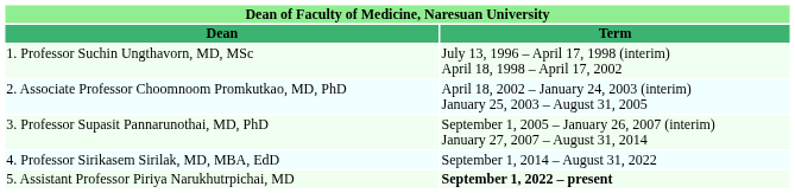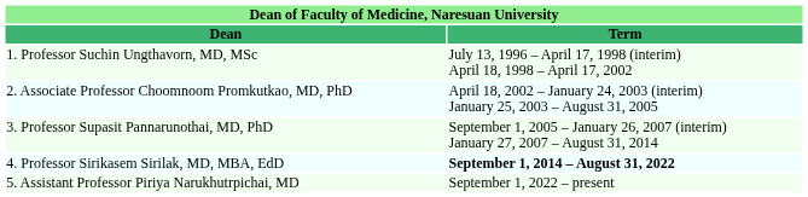4. Professor Sirikasem Sirilak, MD, MBA, EdD | Term: normal -> bold
5. Assistant Professor Piriya Narukhutrpichai, MD | Term: bold -> normal
